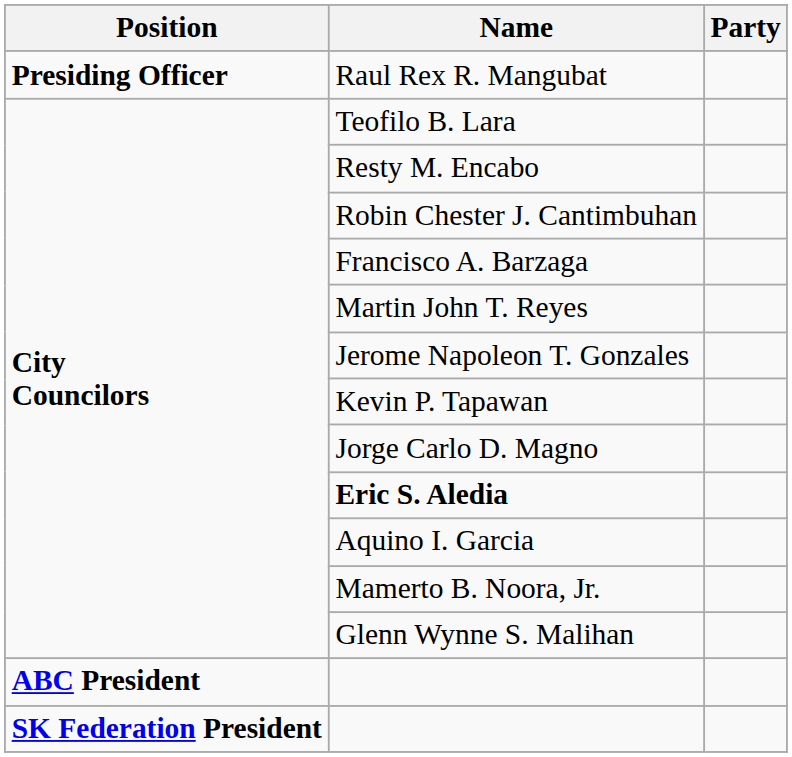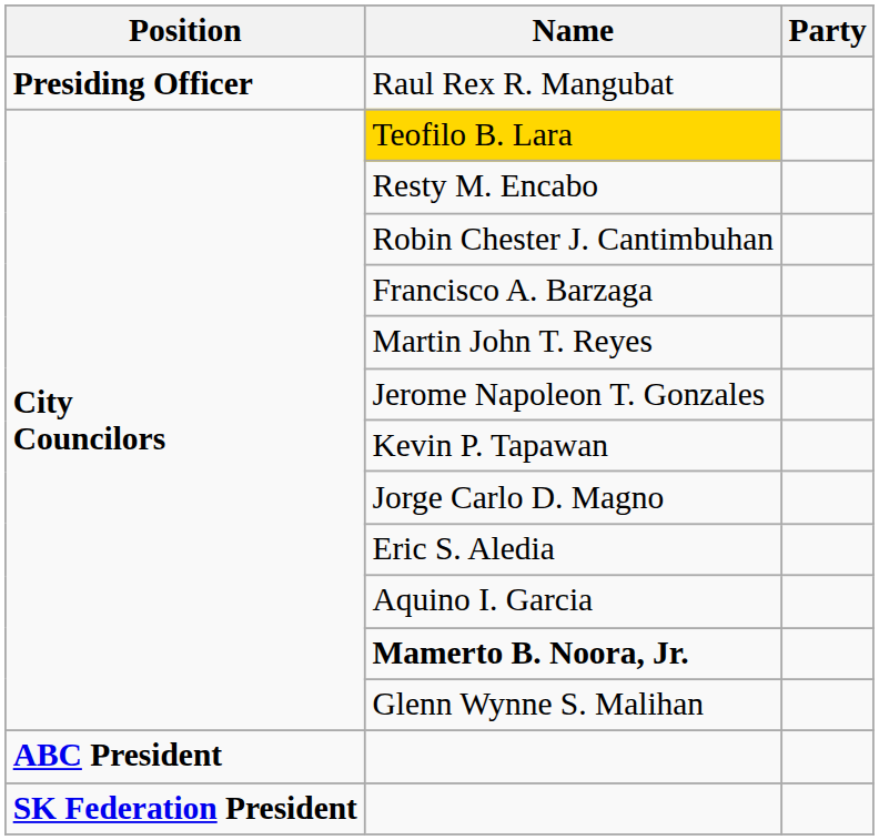Teofilo B. Lara | Name: no background -> gold background
Eric S. Aledia | Name: bold -> normal
Mamerto B. Noora, Jr. | Name: normal -> bold
